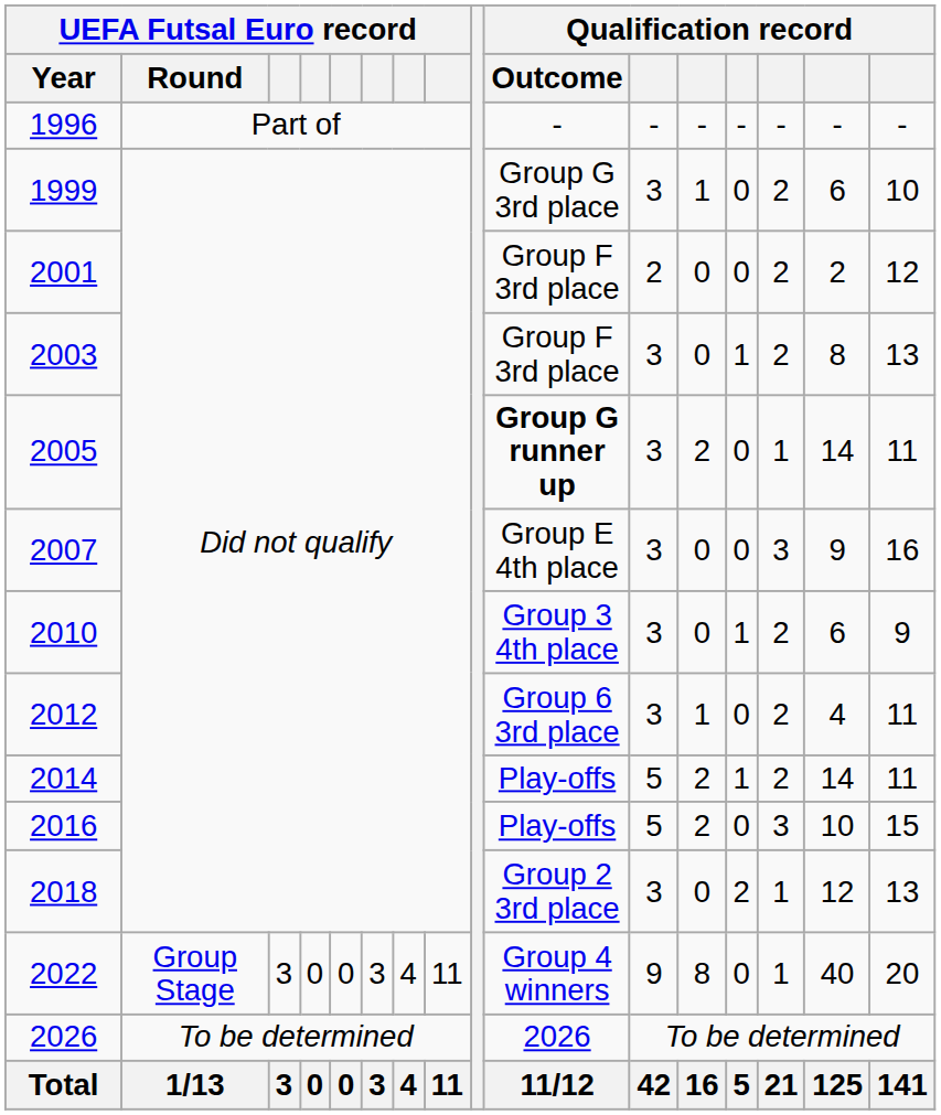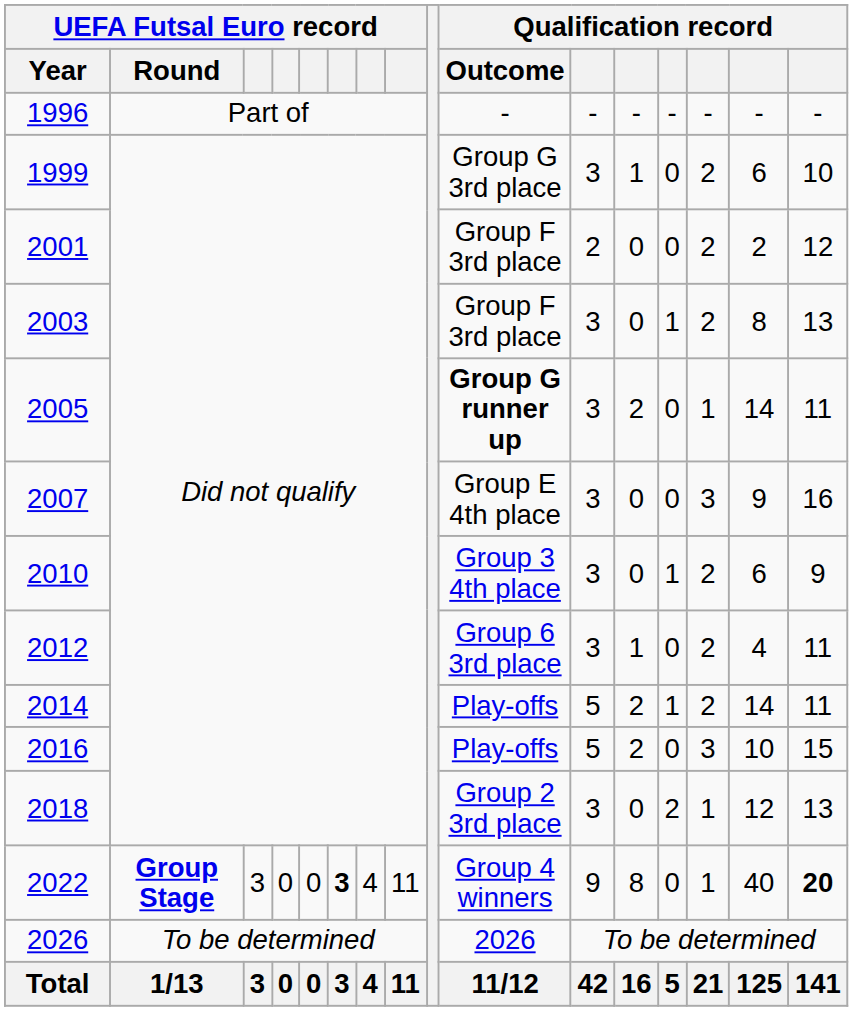2022 | UEFA Futsal Euro record / Round: normal -> bold
2022 | column 6: normal -> bold
2022 | column 16: normal -> bold
